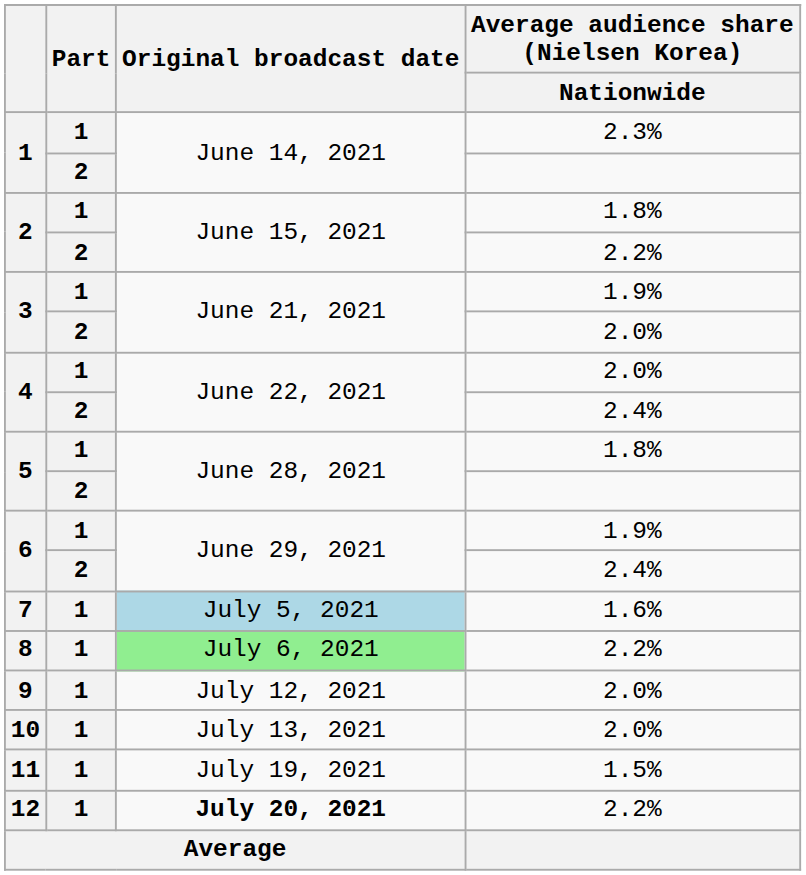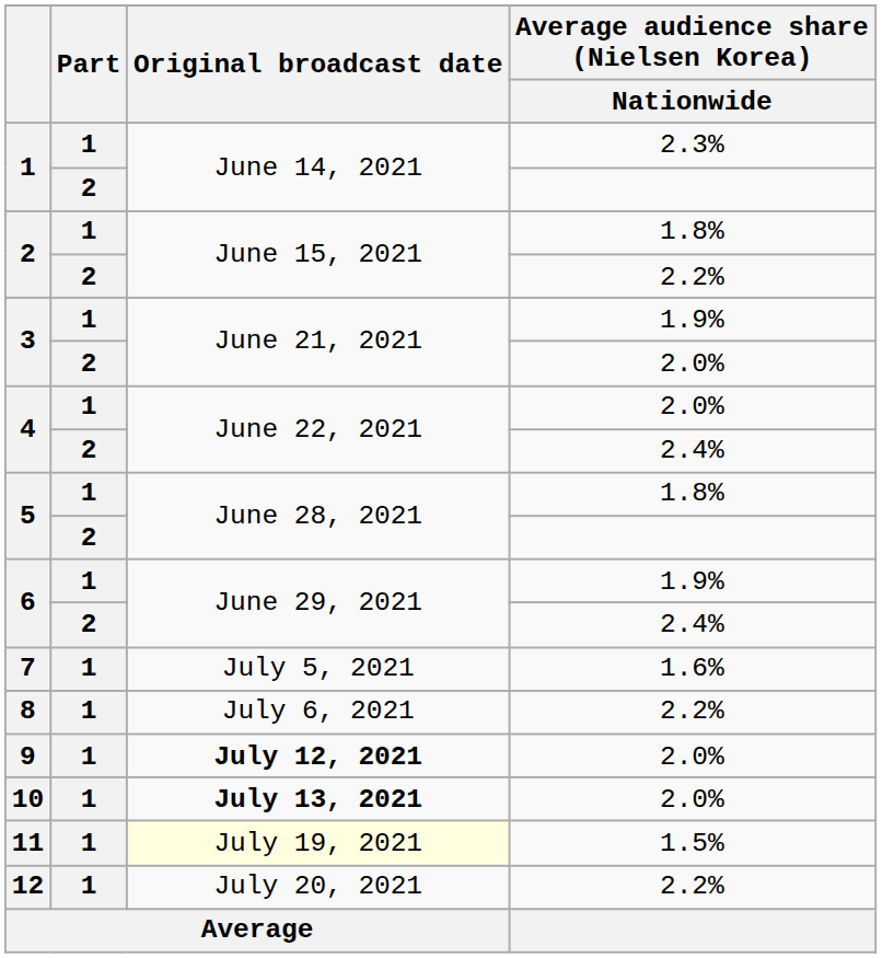7 | Original broadcast date: lightblue background -> no background
8 | Original broadcast date: lightgreen background -> no background
9 | Original broadcast date: normal -> bold
10 | Original broadcast date: normal -> bold
11 | Original broadcast date: no background -> lightyellow background
12 | Original broadcast date: bold -> normal
